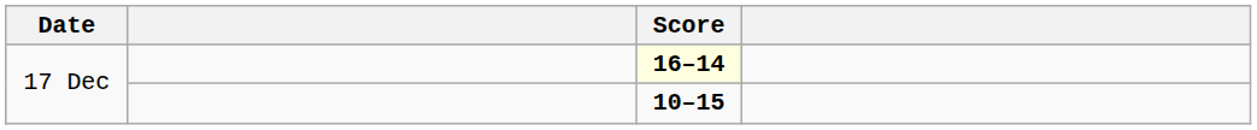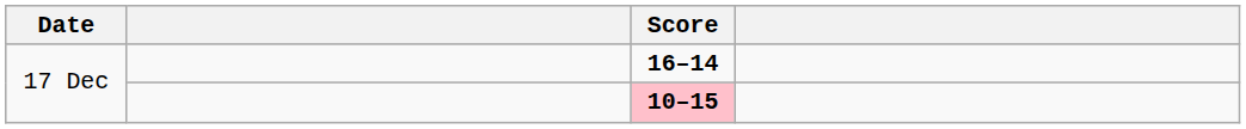16–14 | Score: lightyellow background -> no background
10–15 | Score: no background -> pink background
